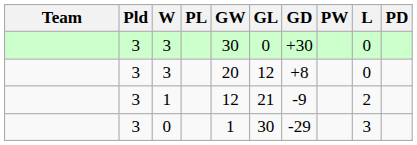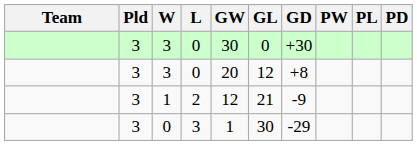columns swapped: L <-> PL
